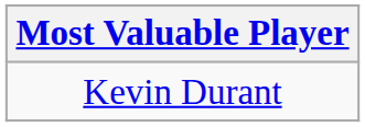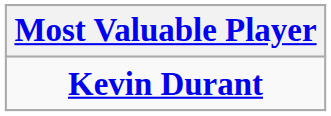row 2 | column 1: normal -> bold
